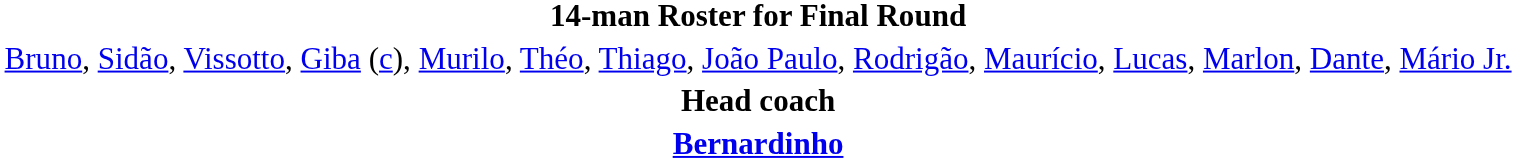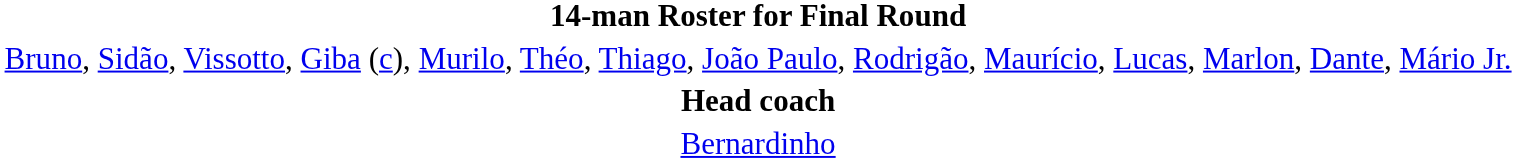row 4 | column 1: bold -> normal
